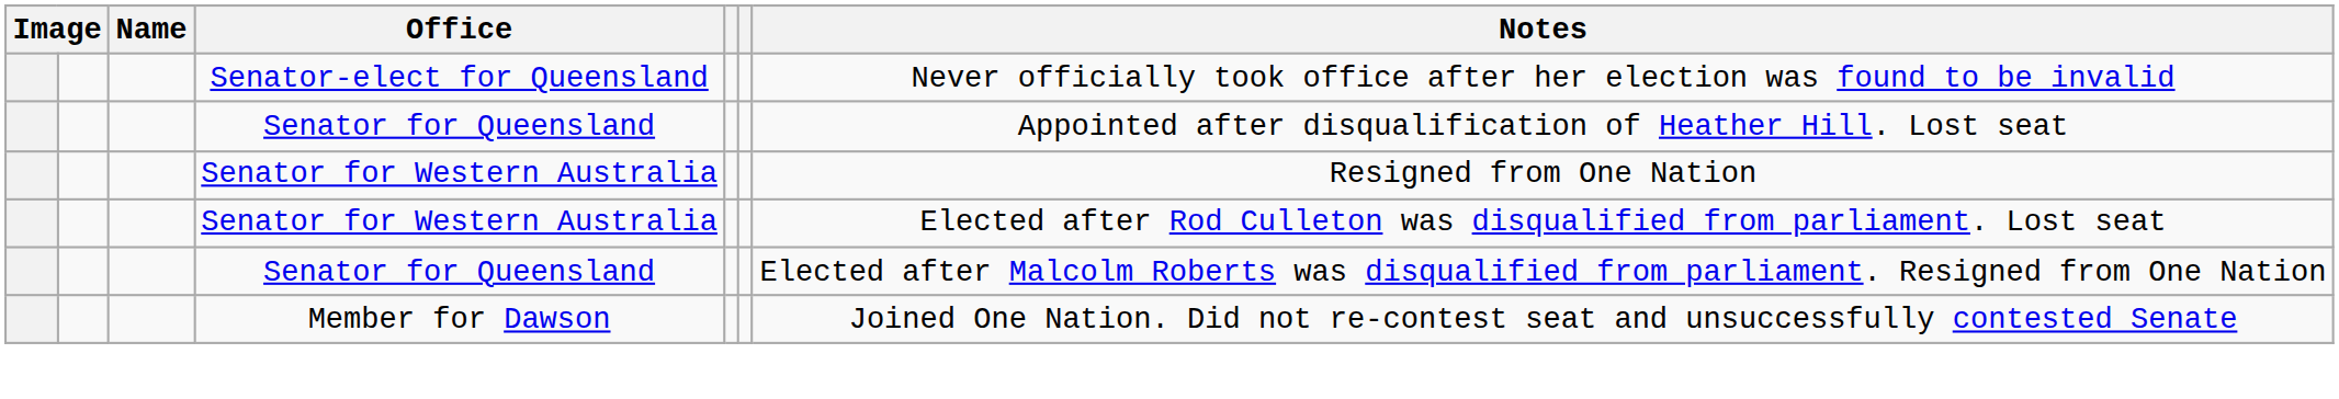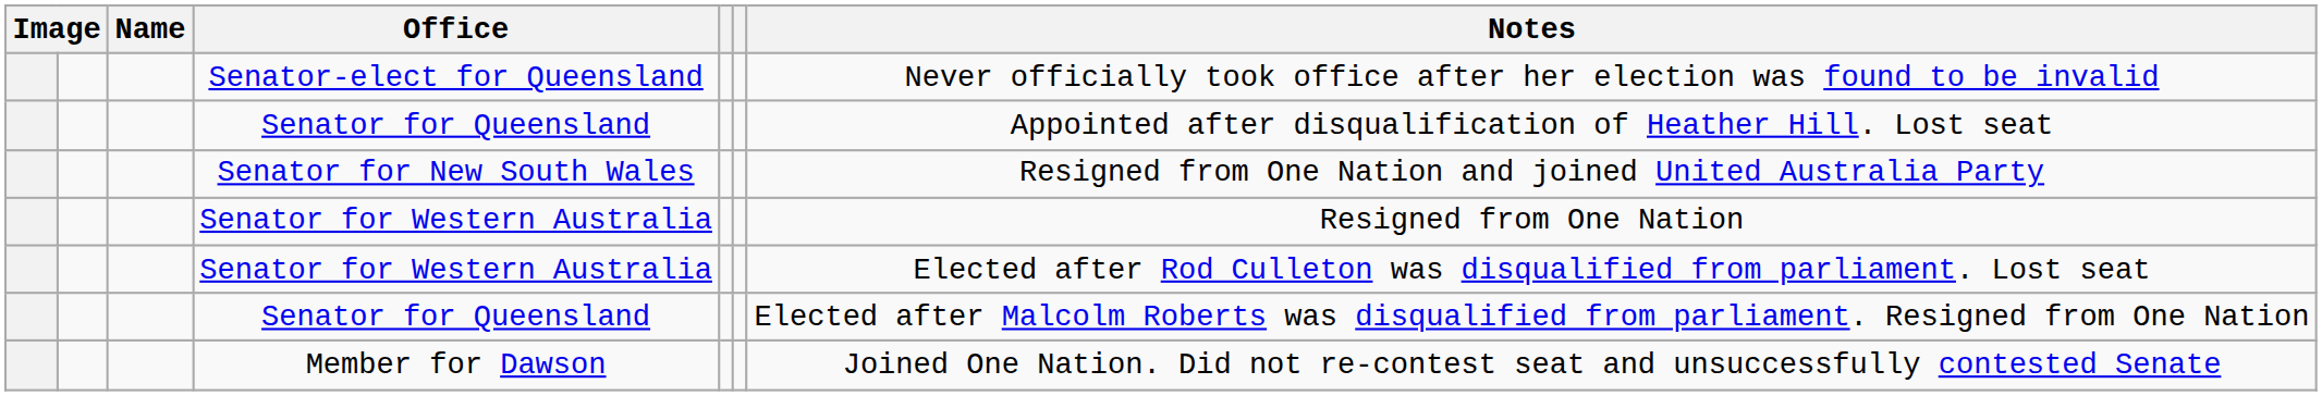+ row: Senator for New South Wales | Resigned from One Nation and joined United Australia Party
